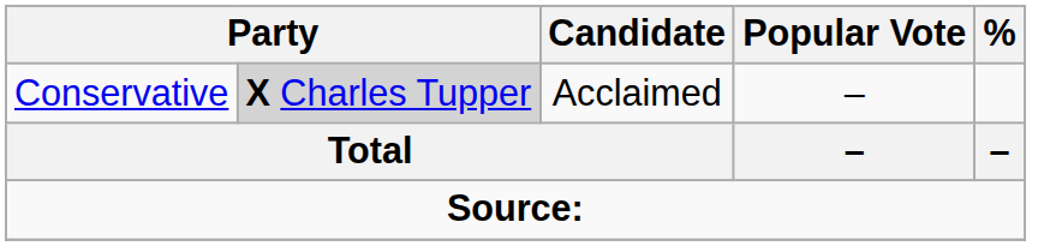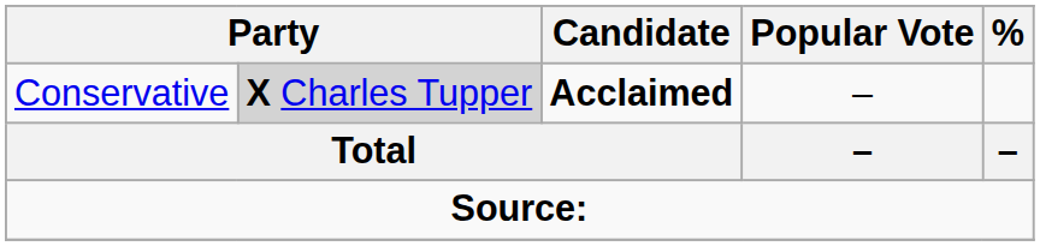Conservative | Candidate: normal -> bold
